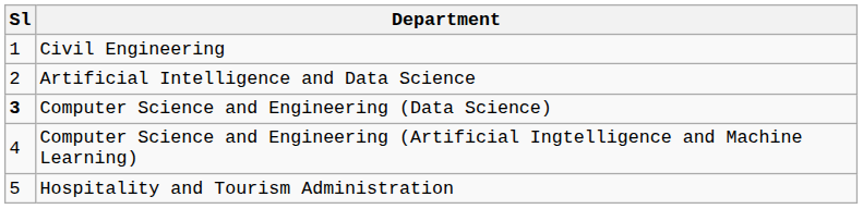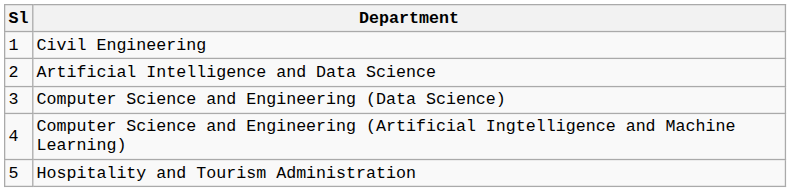Computer Science and Engineering (Data Science) | Sl: bold -> normal
